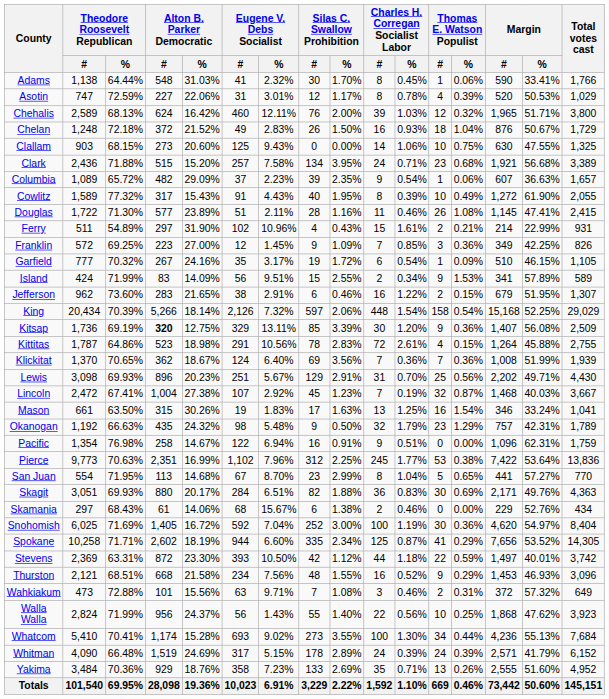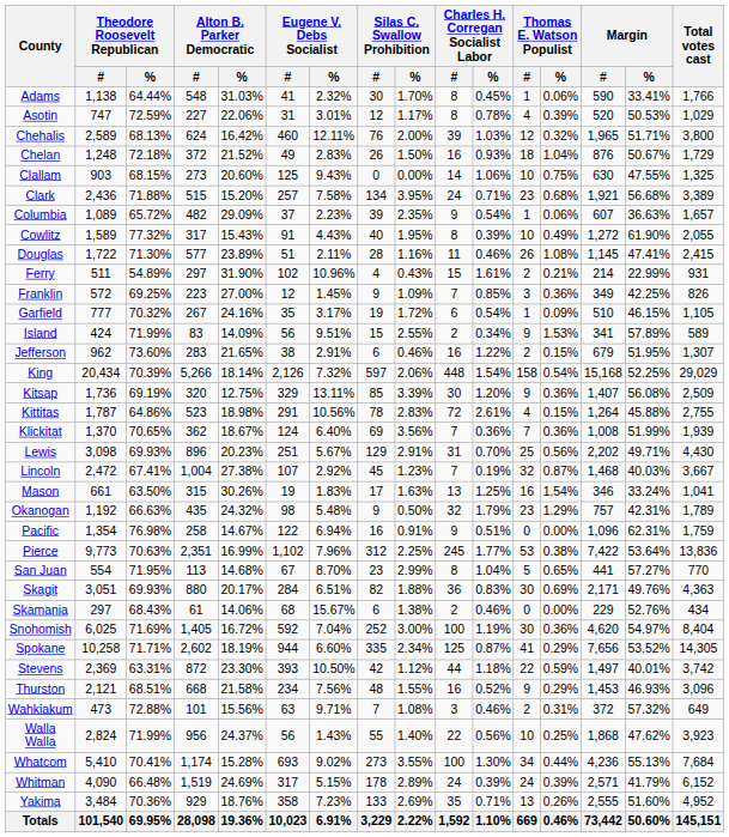Kitsap | Alton B. Parker Democratic / #: bold -> normal
